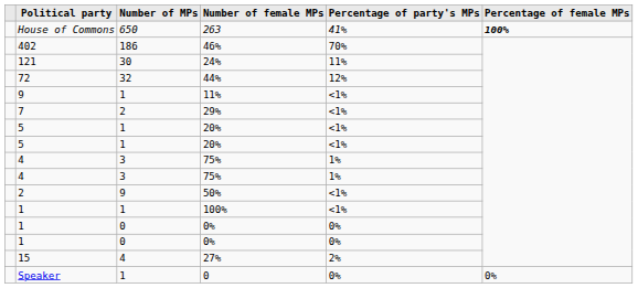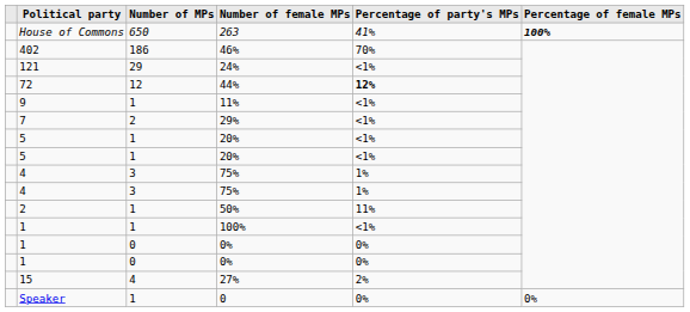24% | Number of MPs: 30 -> 29
24% | Percentage of party's MPs: 11% -> <1%
44% | Number of MPs: 32 -> 12
44% | Percentage of party's MPs: normal -> bold
50% | Number of MPs: 9 -> 1
50% | Percentage of party's MPs: <1% -> 11%
